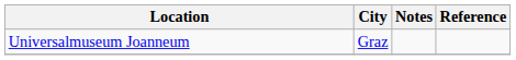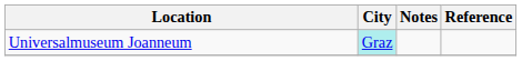Universalmuseum Joanneum | City: no background -> paleturquoise background
